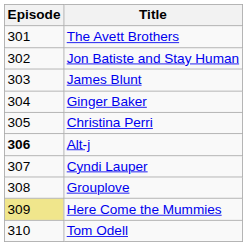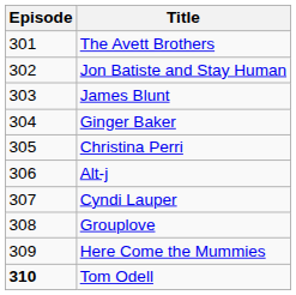Alt-j | Episode: bold -> normal
Here Come the Mummies | Episode: khaki background -> no background
Tom Odell | Episode: normal -> bold
